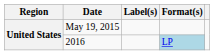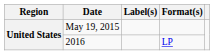2016 | Format(s): lightblue background -> no background
